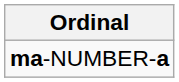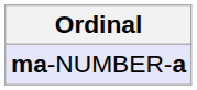row 2 | column 1: no background -> lavender background
